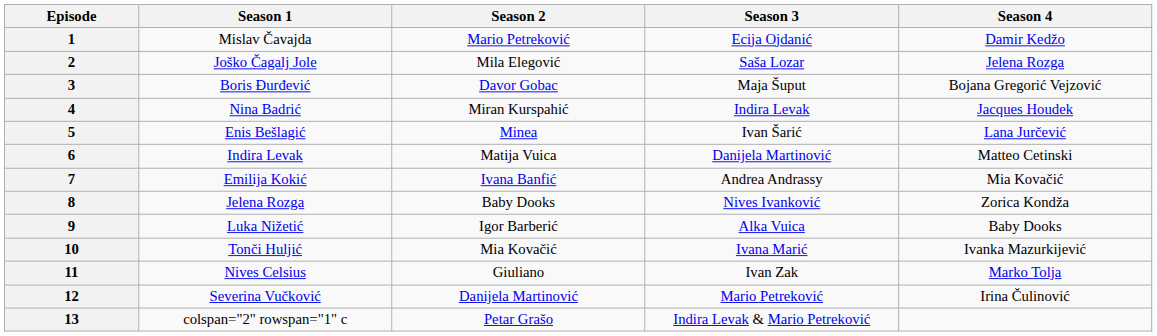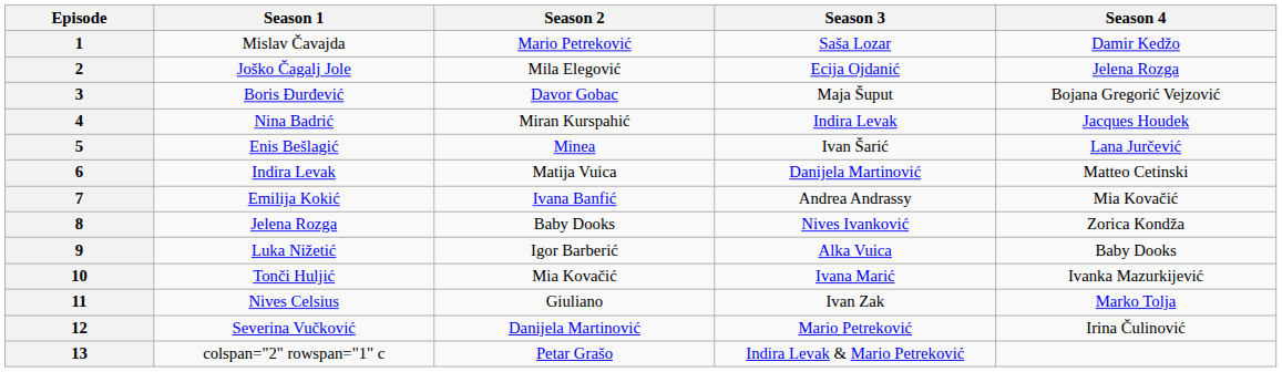1 | Season 3: Ecija Ojdanić -> Saša Lozar
2 | Season 3: Saša Lozar -> Ecija Ojdanić
